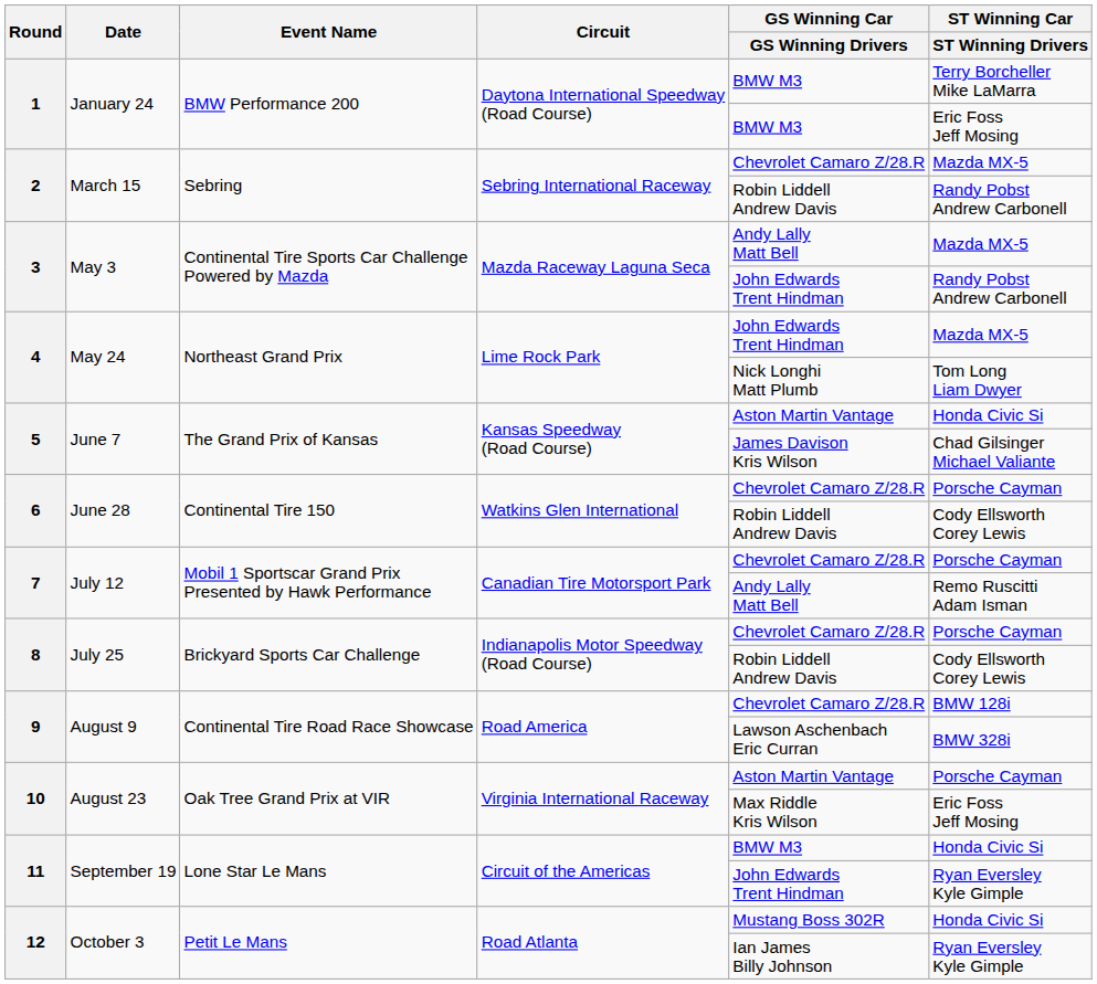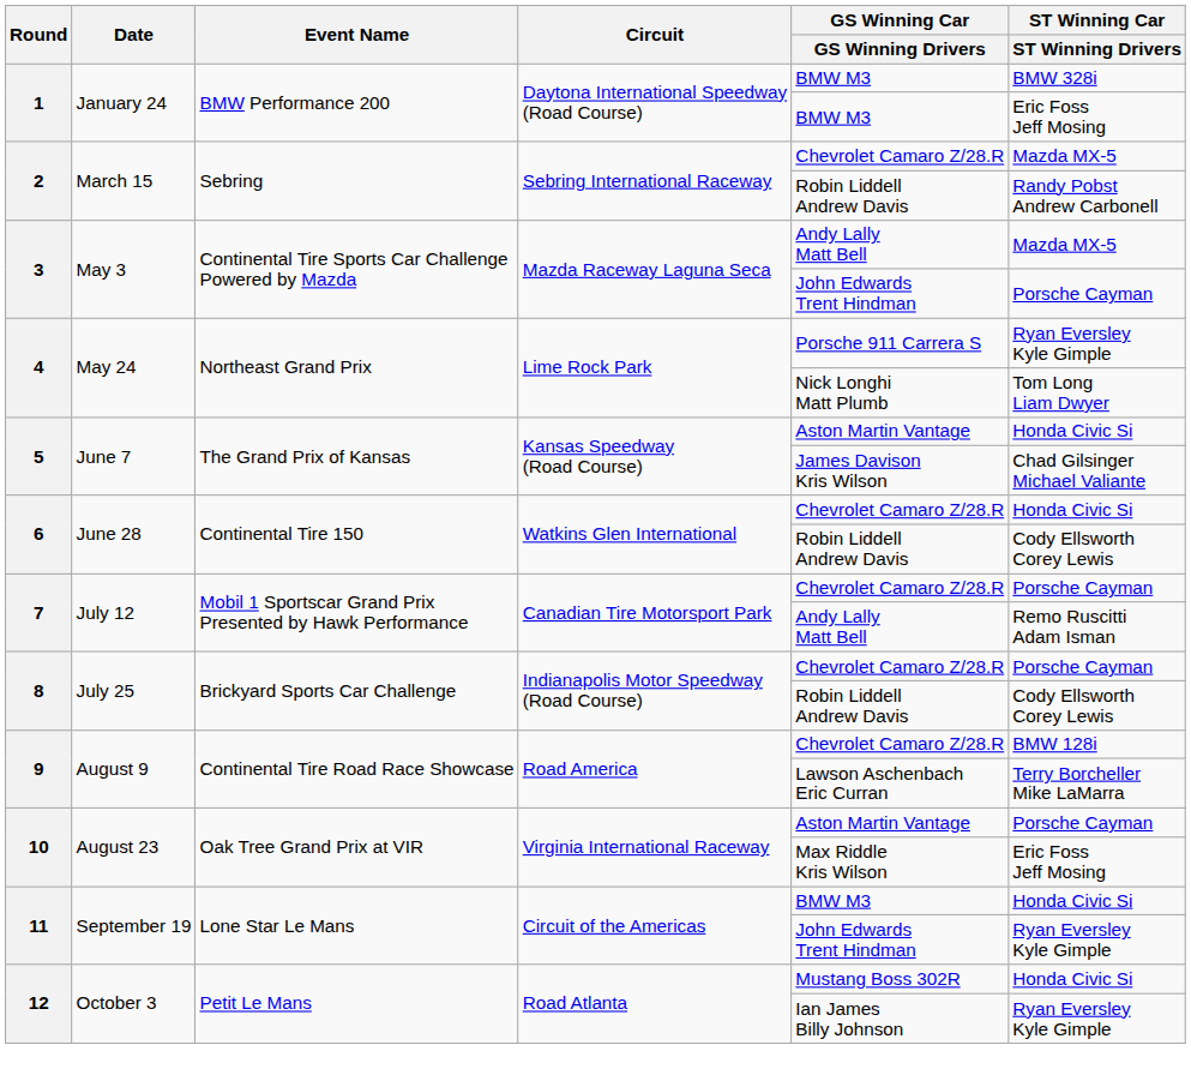row 3 | ST Winning Car / ST Winning Drivers: Terry Borcheller Mike LaMarra -> BMW 328i
row 8 | ST Winning Car / ST Winning Drivers: Randy Pobst Andrew Carbonell -> Porsche Cayman
row 9 | GS Winning Car / GS Winning Drivers: John Edwards Trent Hindman -> Porsche 911 Carrera S
row 9 | ST Winning Car / ST Winning Drivers: Mazda MX-5 -> Ryan Eversley Kyle Gimple
row 13 | ST Winning Car / ST Winning Drivers: Porsche Cayman -> Honda Civic Si
row 20 | ST Winning Car / ST Winning Drivers: BMW 328i -> Terry Borcheller Mike LaMarra
